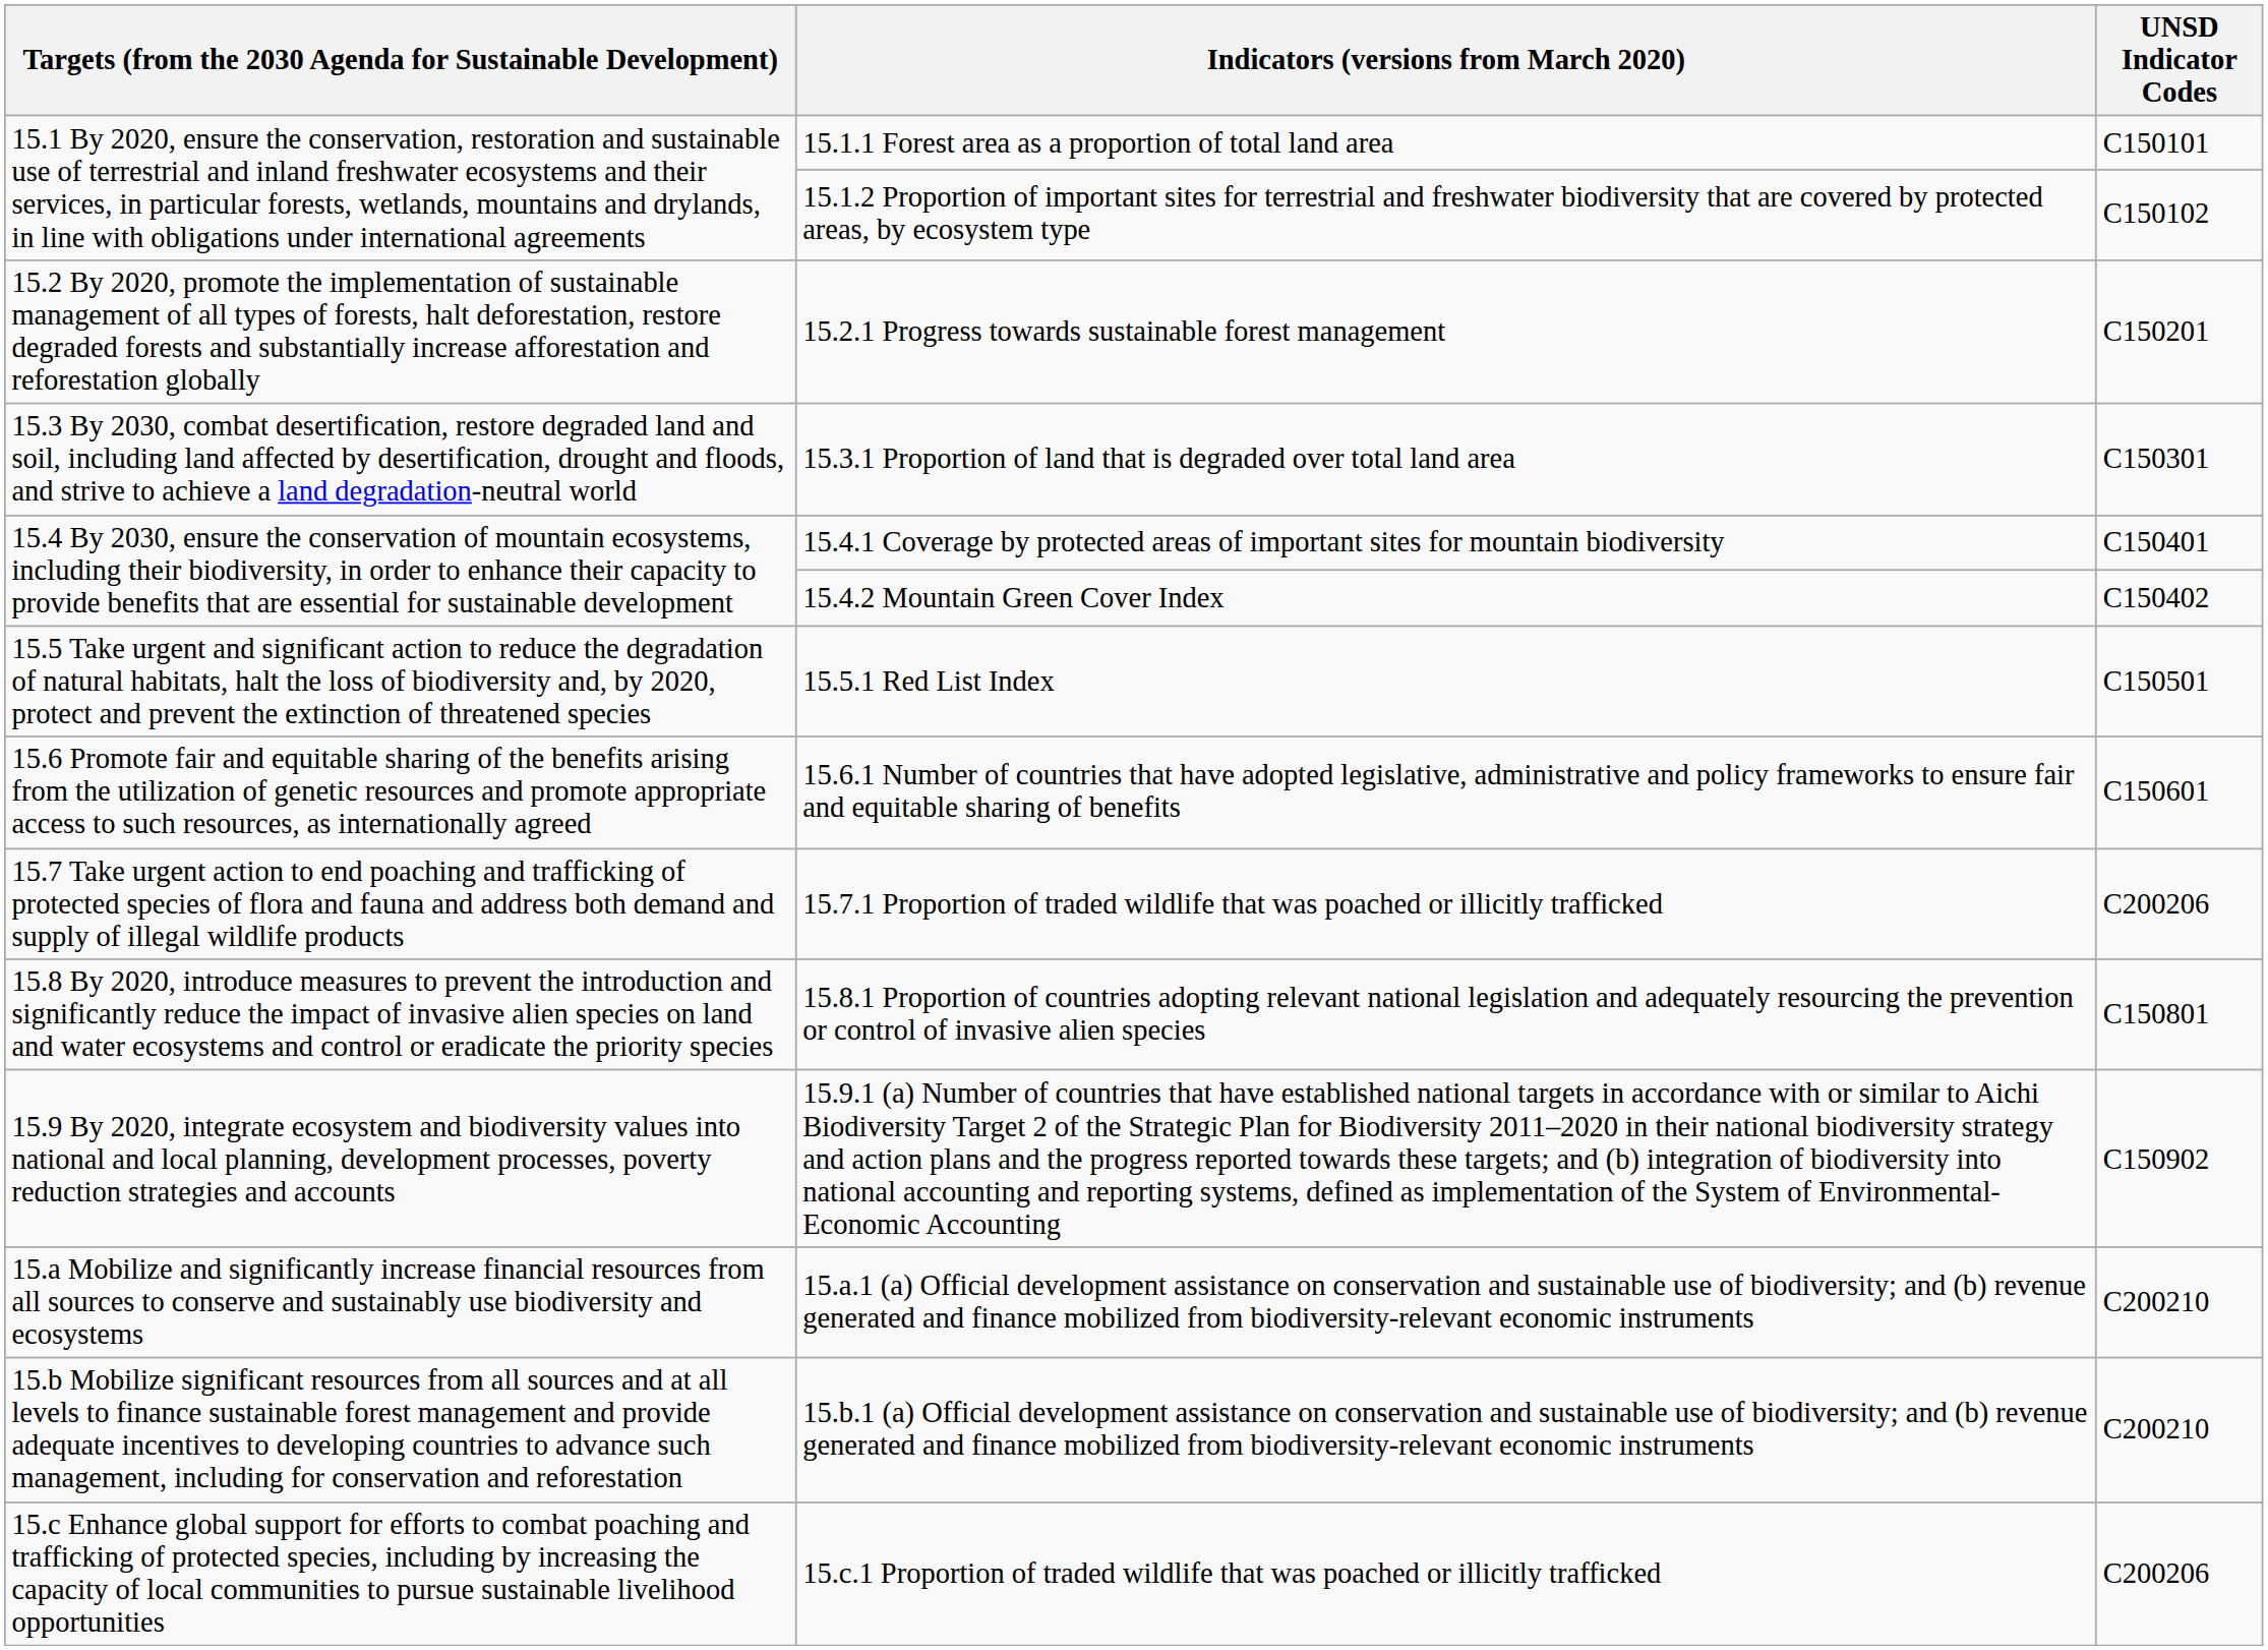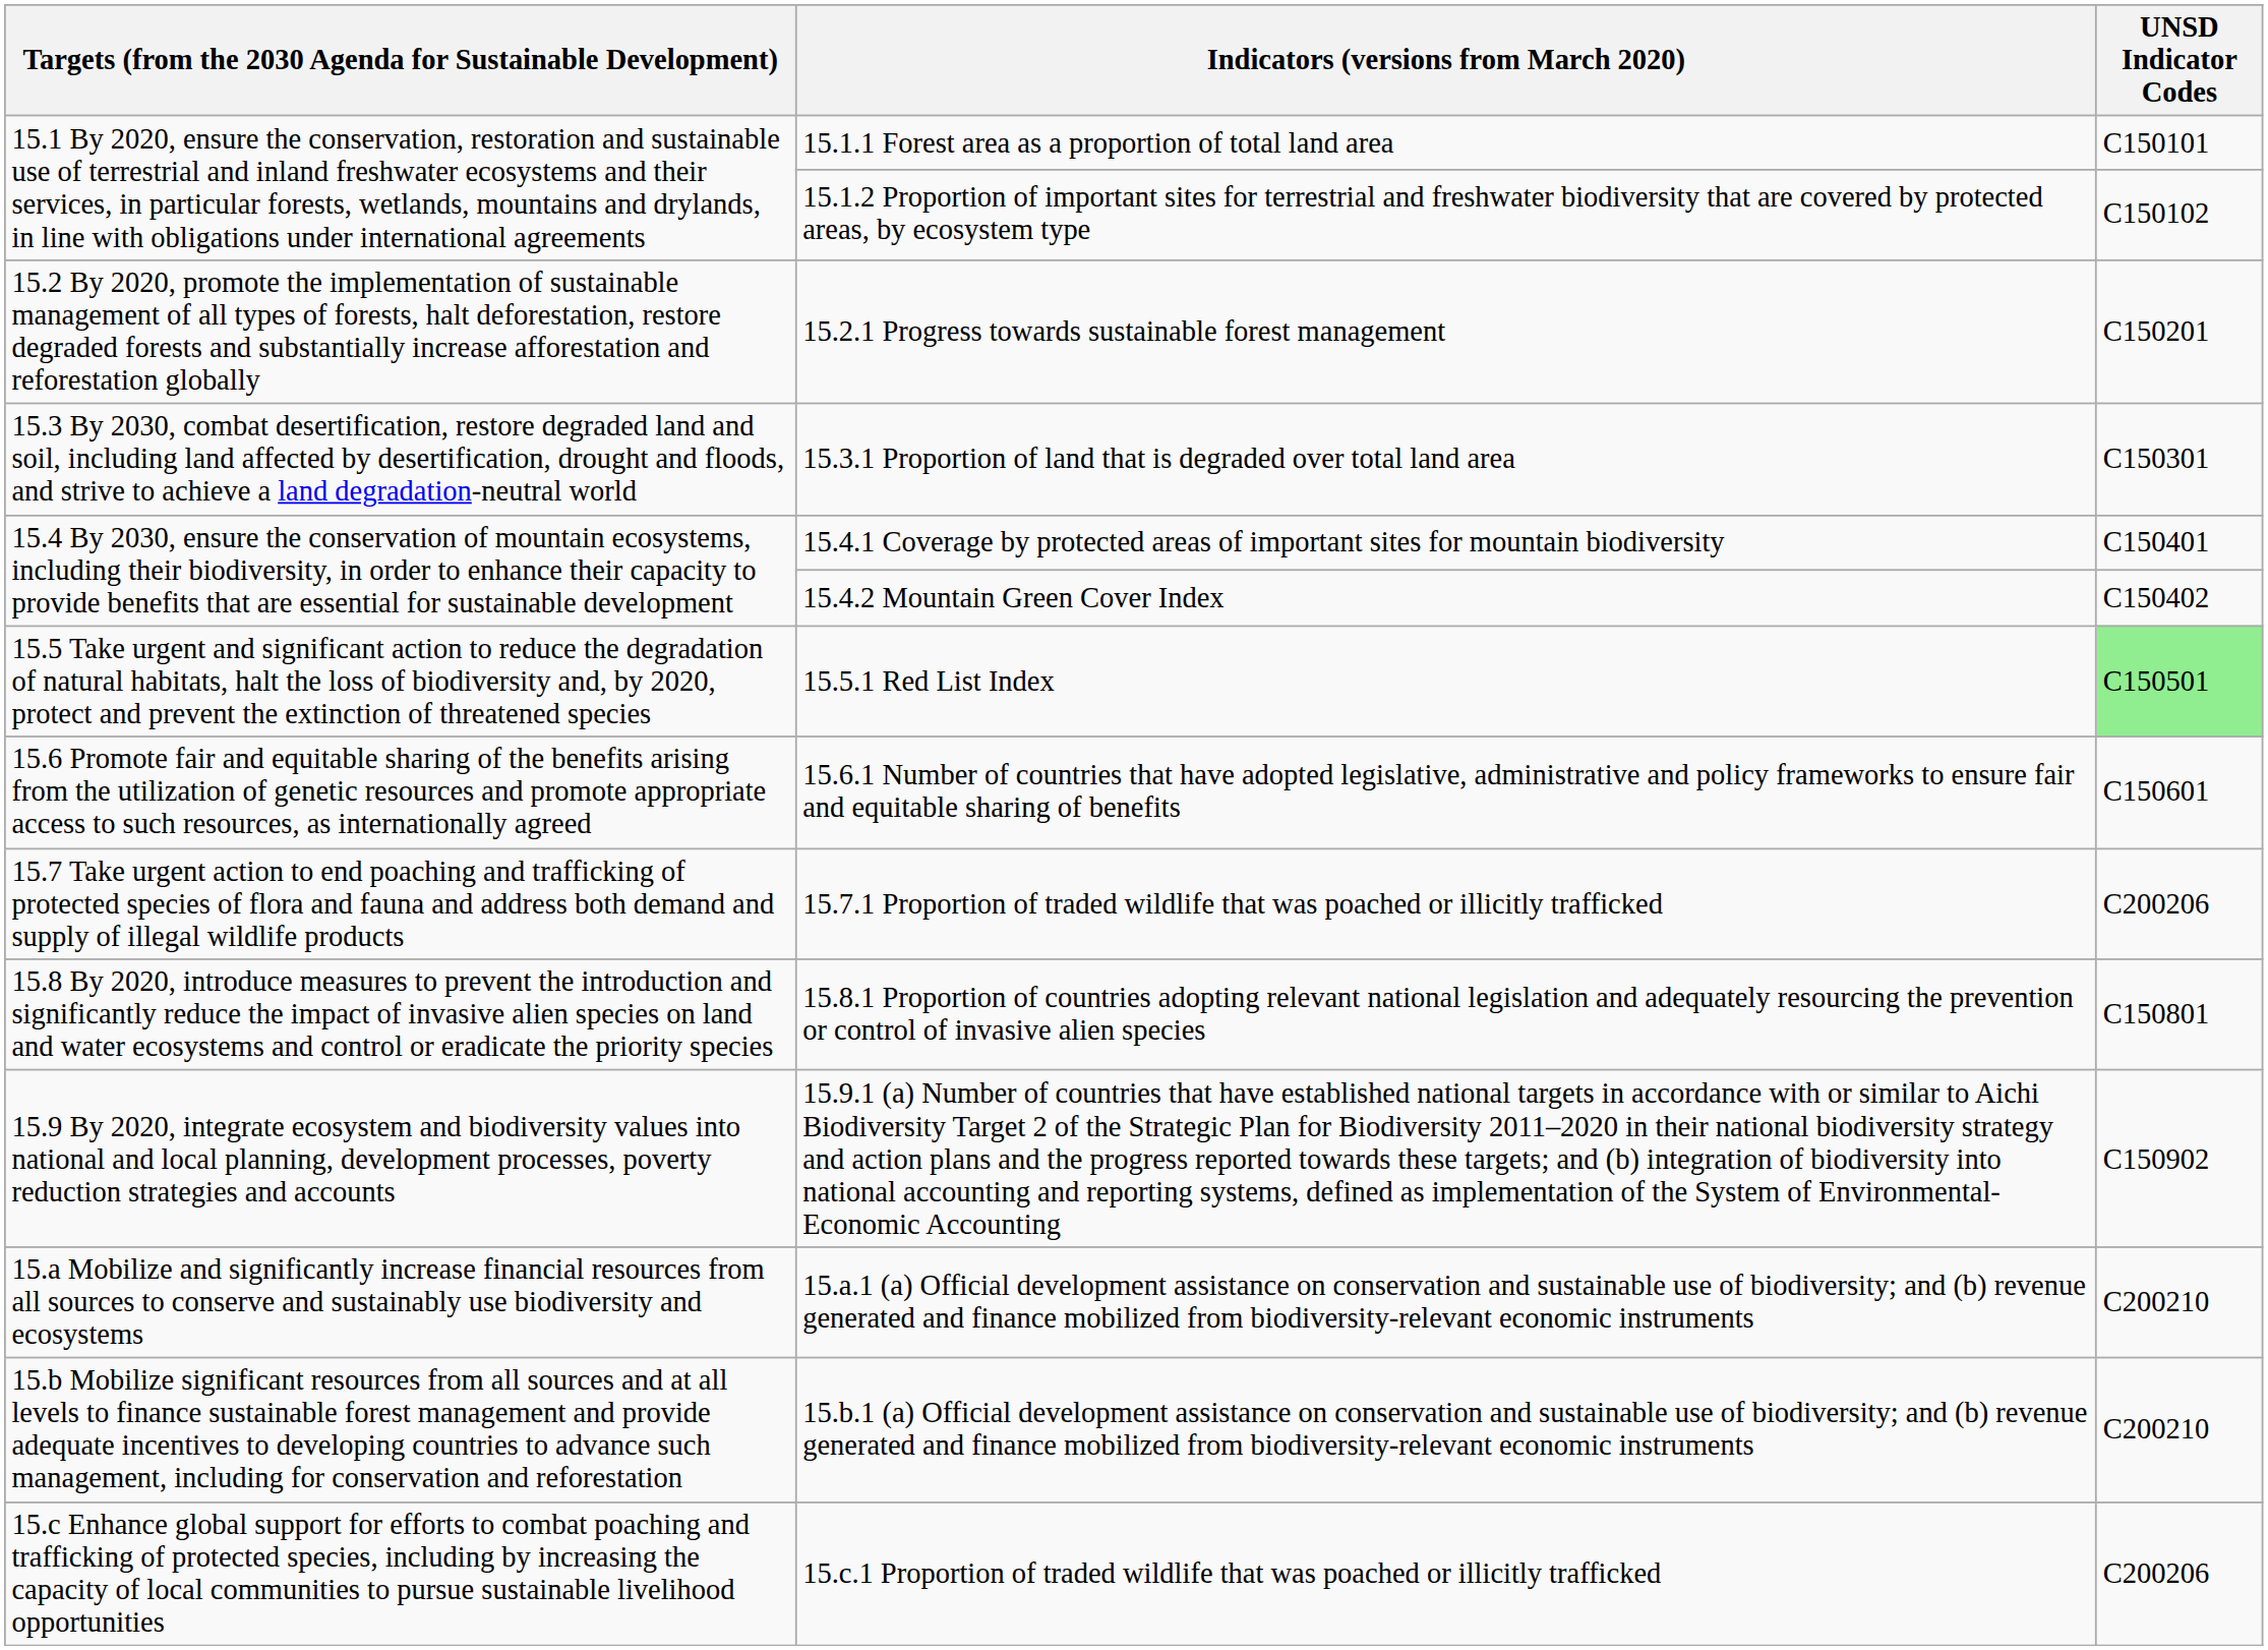15.5.1 Red List Index | UNSD Indicator Codes: no background -> lightgreen background
